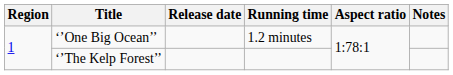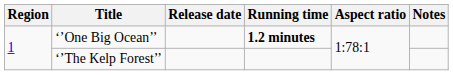‘’One Big Ocean’’ | Running time: normal -> bold
